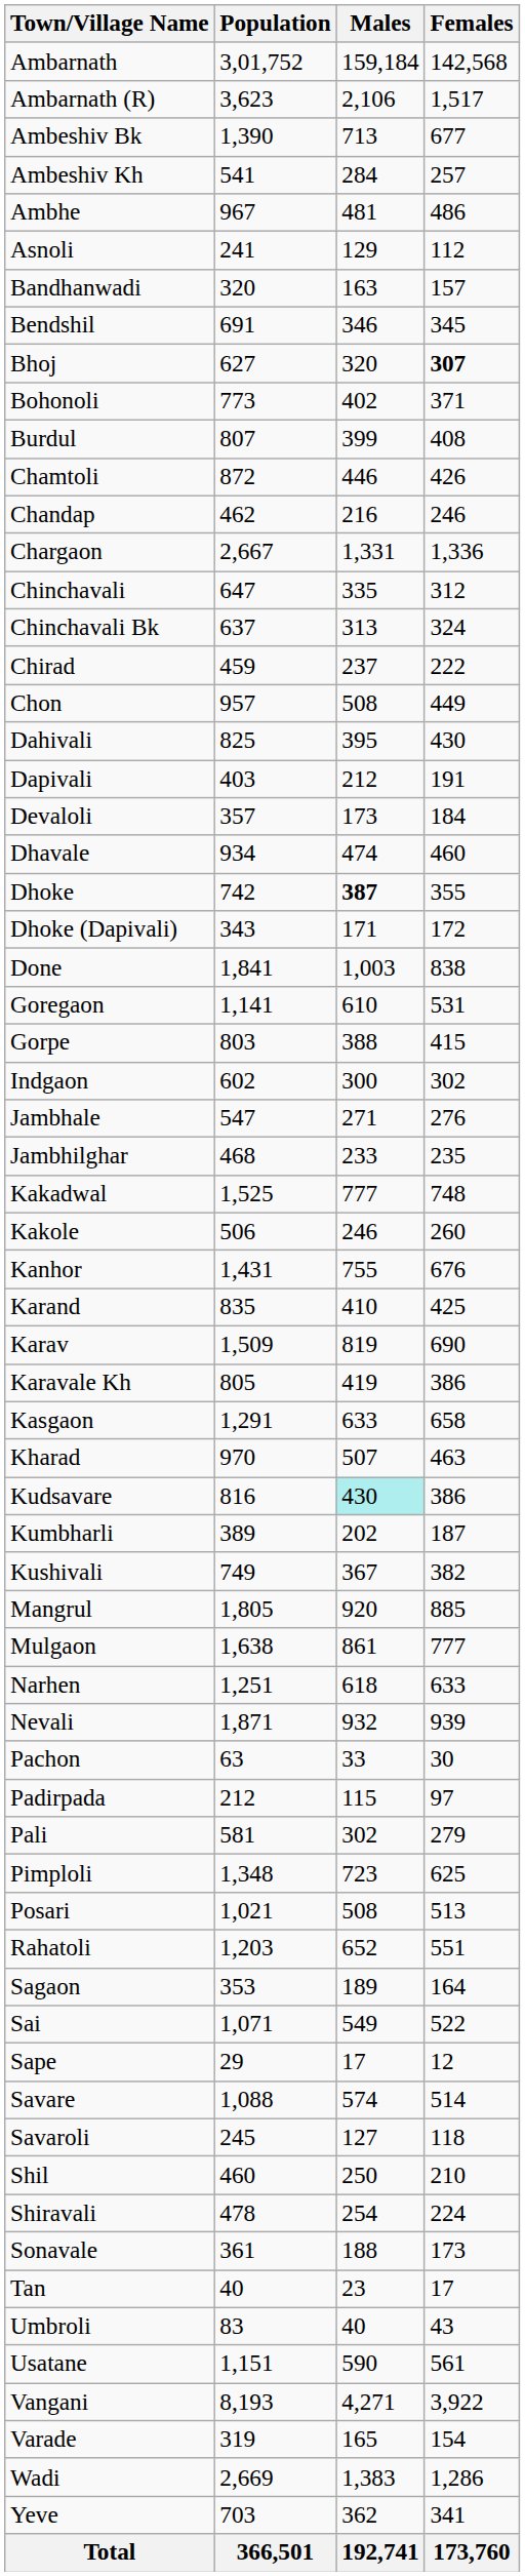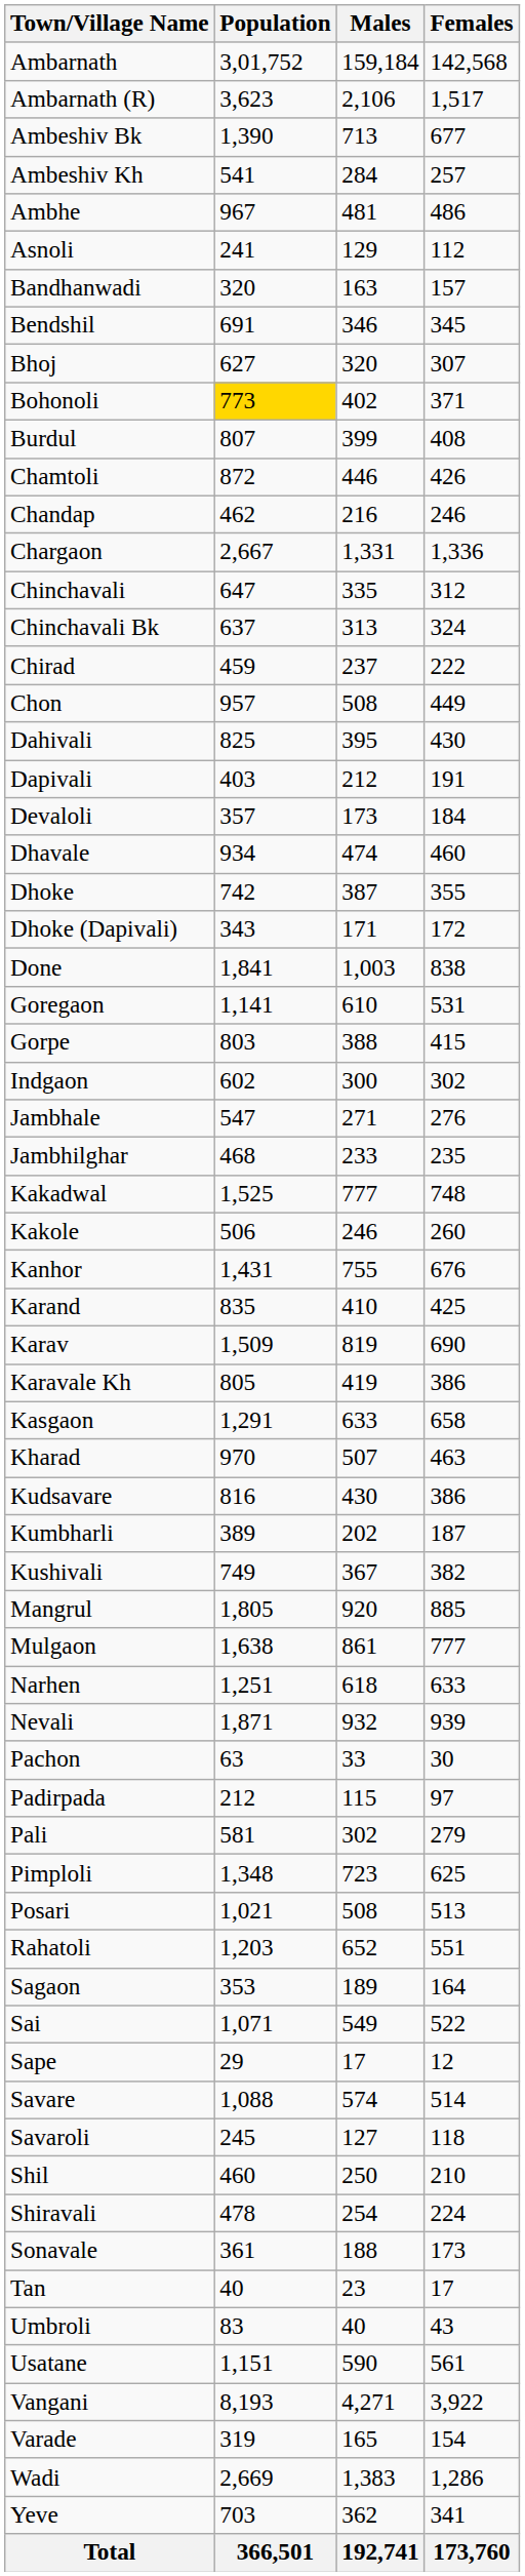Bhoj | Females: bold -> normal
Bohonoli | Population: no background -> gold background
Dhoke | Males: bold -> normal
Kudsavare | Males: paleturquoise background -> no background
